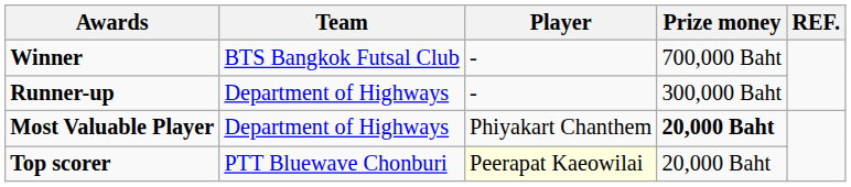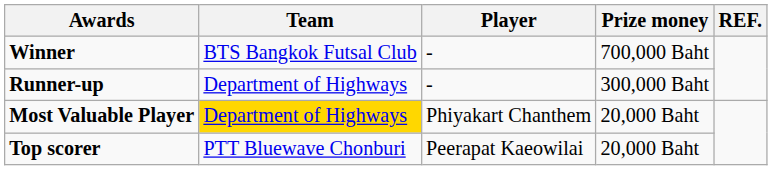Most Valuable Player | Team: no background -> gold background
Most Valuable Player | Prize money: bold -> normal
Top scorer | Player: lightyellow background -> no background
